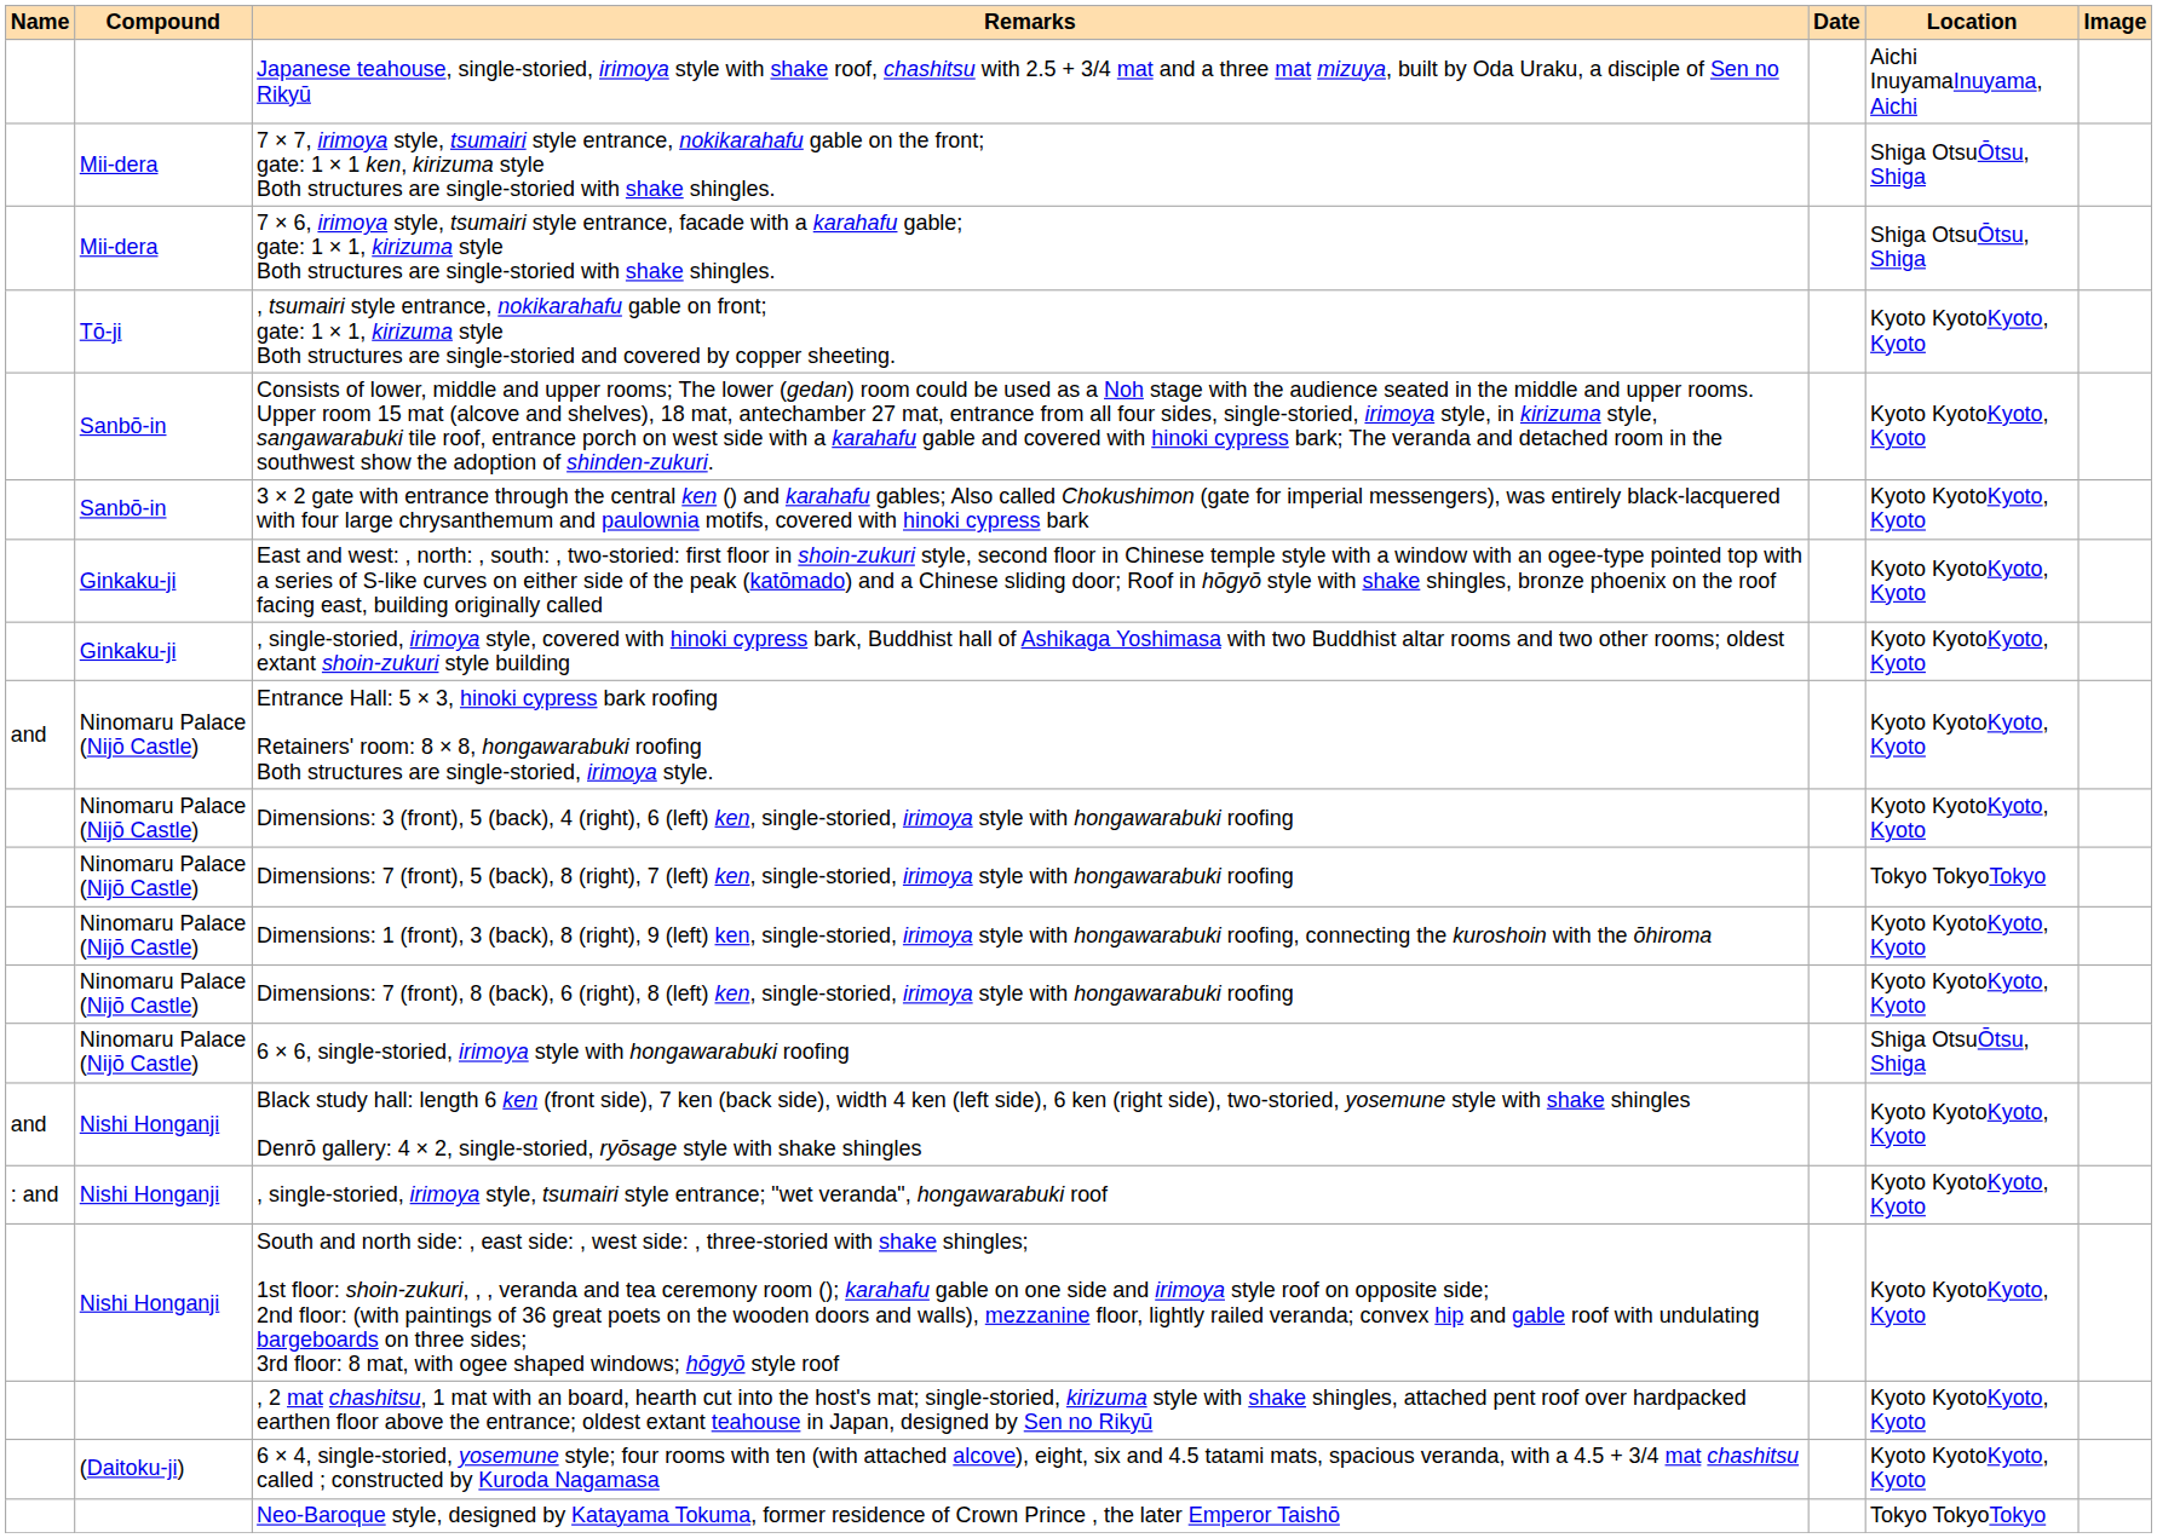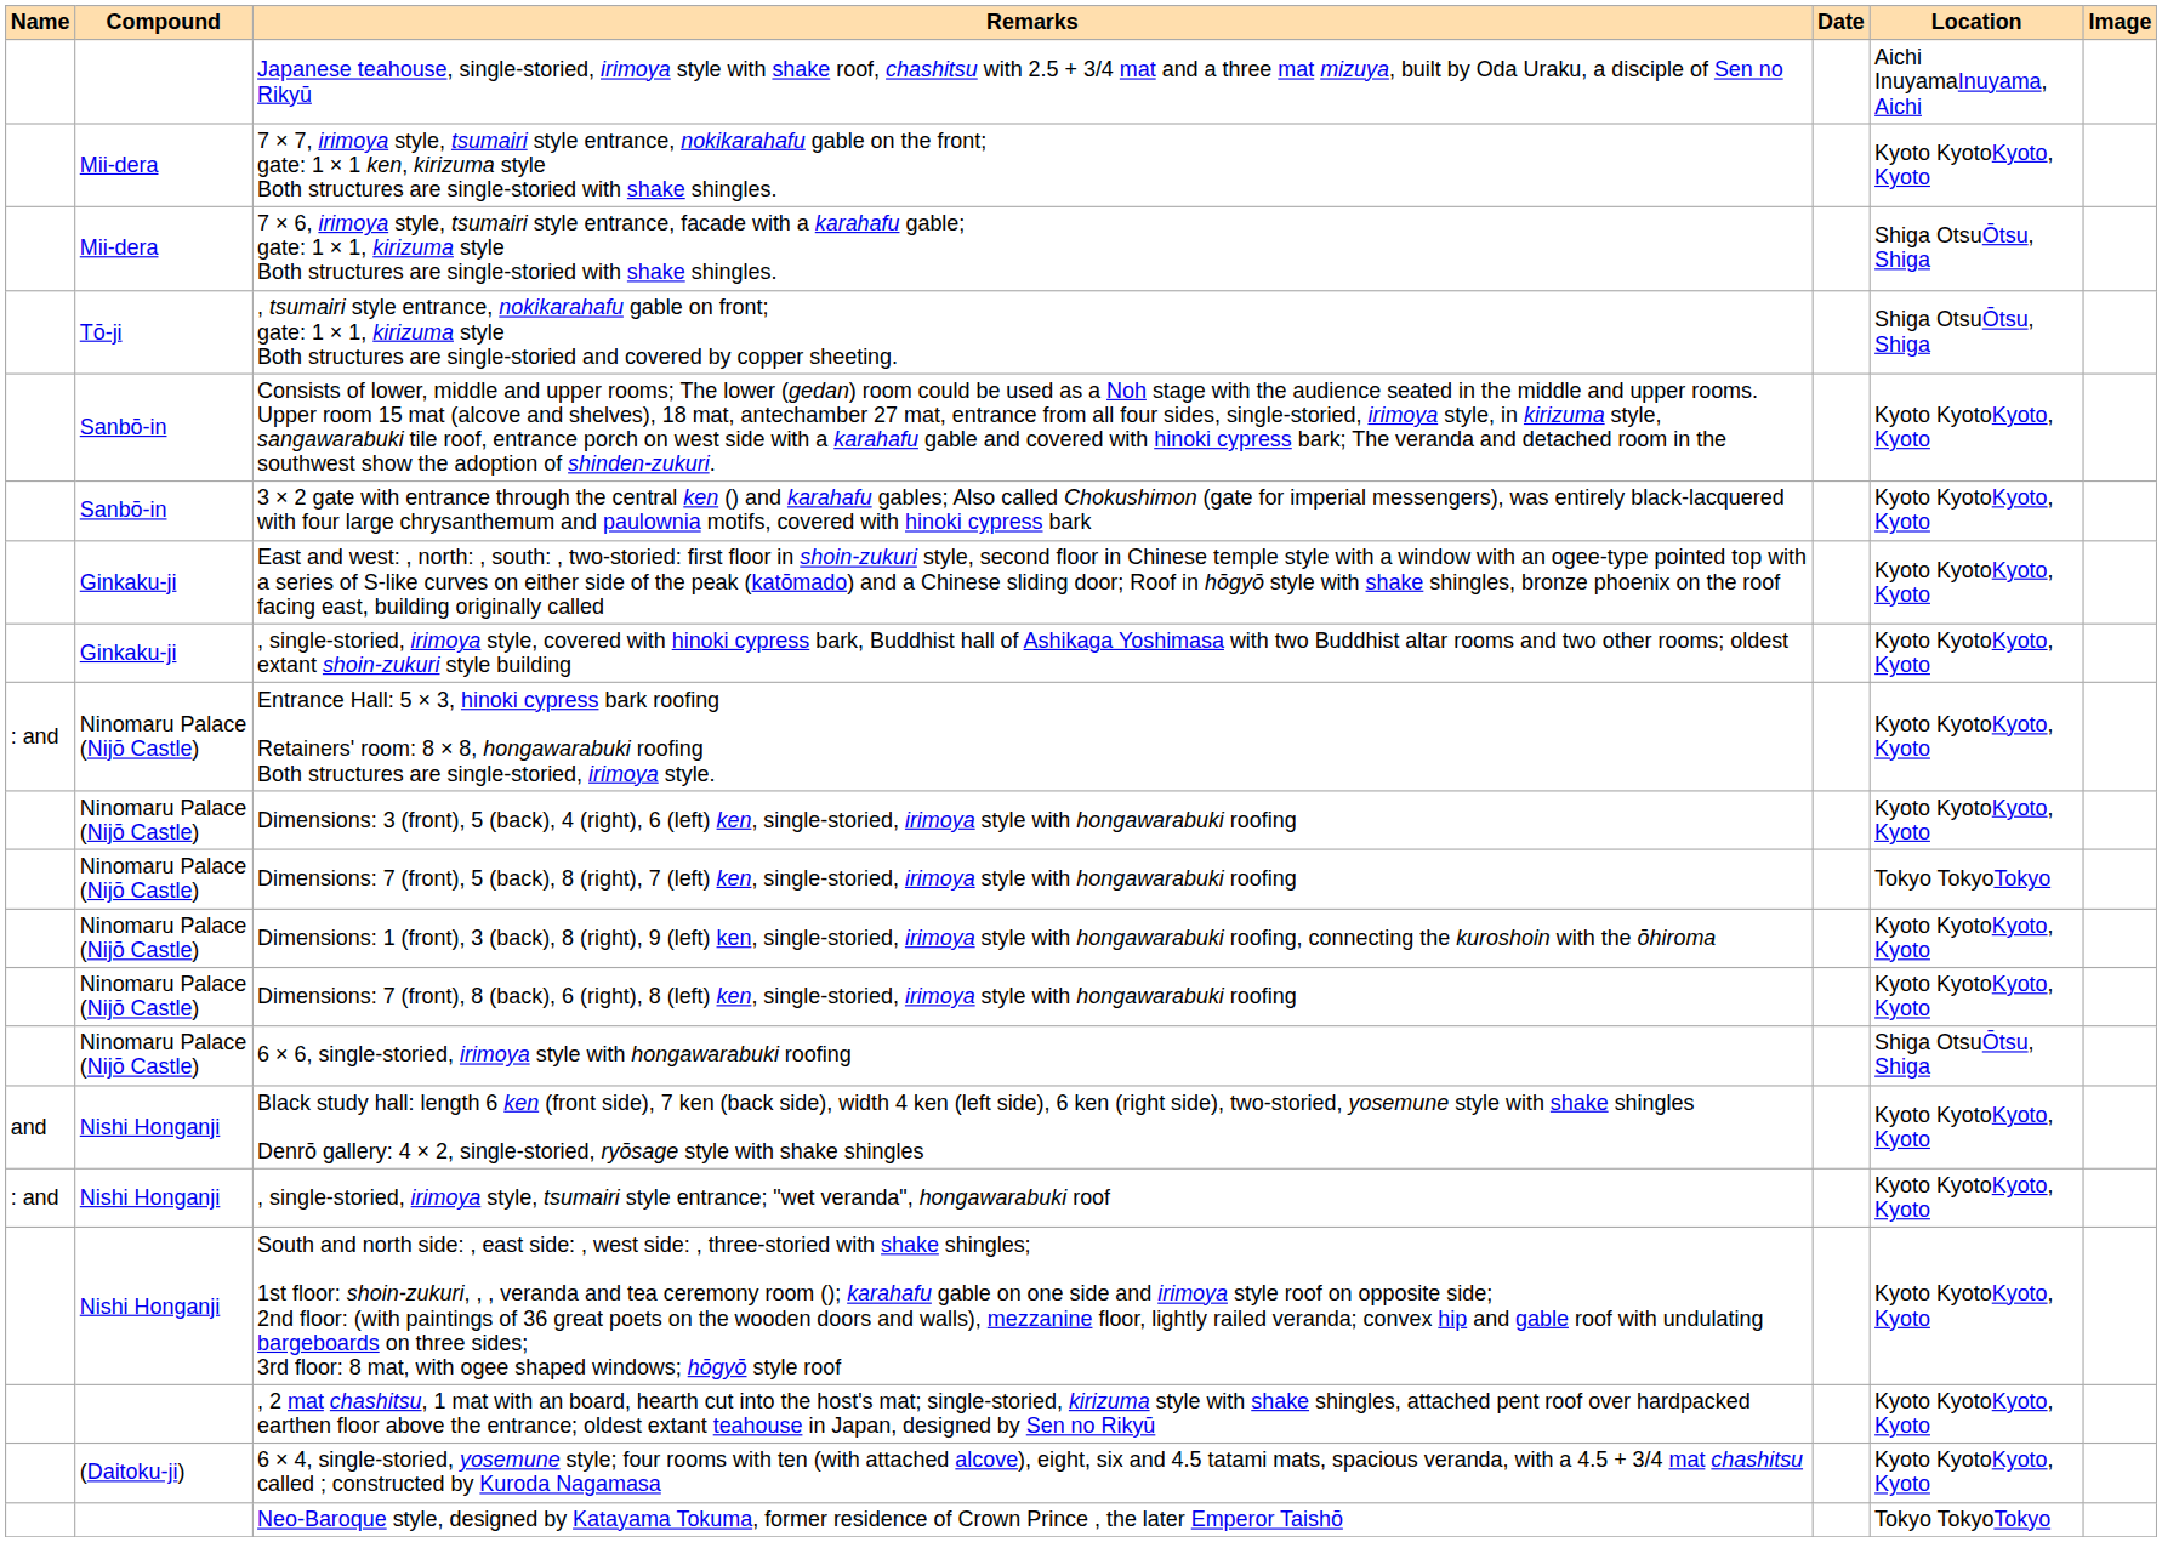row 3 | Location: Shiga OtsuŌtsu, Shiga -> Kyoto KyotoKyoto, Kyoto
row 5 | Location: Kyoto KyotoKyoto, Kyoto -> Shiga OtsuŌtsu, Shiga
row 10 | Name: and -> : and
